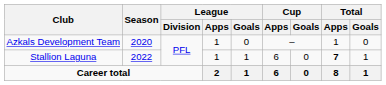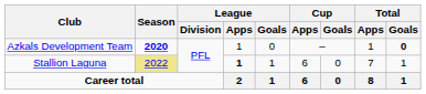Azkals Development Team | Season: normal -> bold
Azkals Development Team | Total / Goals: normal -> bold
Stallion Laguna | Season: no background -> khaki background
Stallion Laguna | League / Apps: normal -> bold
Stallion Laguna | Total / Apps: bold -> normal
